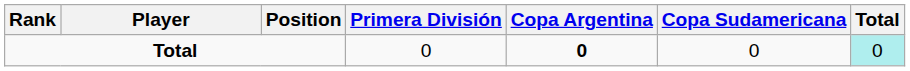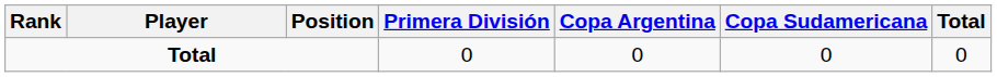row 2 | Copa Argentina: bold -> normal
row 2 | Total: paleturquoise background -> no background
